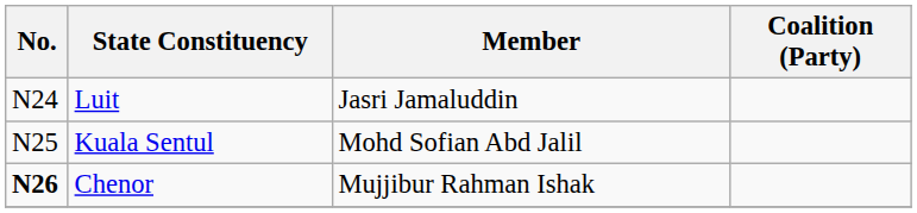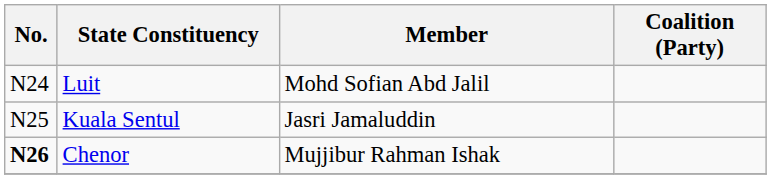Luit | Member: Jasri Jamaluddin -> Mohd Sofian Abd Jalil
Kuala Sentul | Member: Mohd Sofian Abd Jalil -> Jasri Jamaluddin
